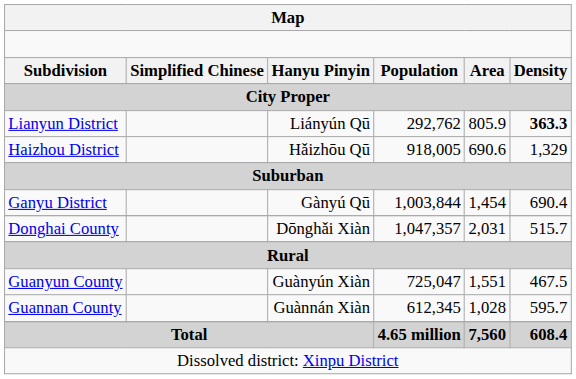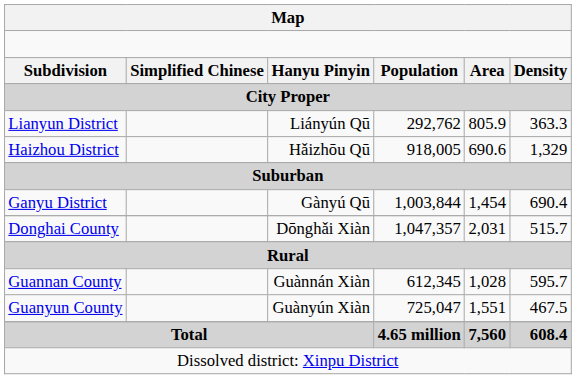Lianyun District | column 6: bold -> normal
rows swapped: Guanyun County <-> Guannan County
